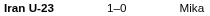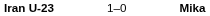Iran U-23 | column 3: normal -> bold
